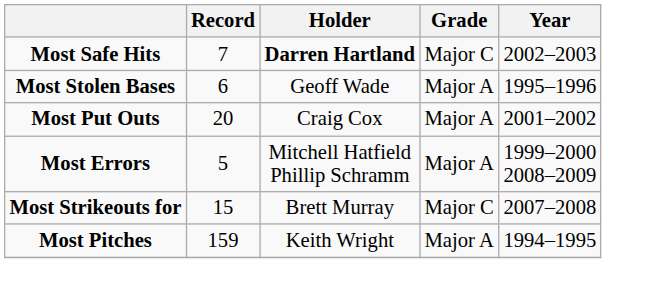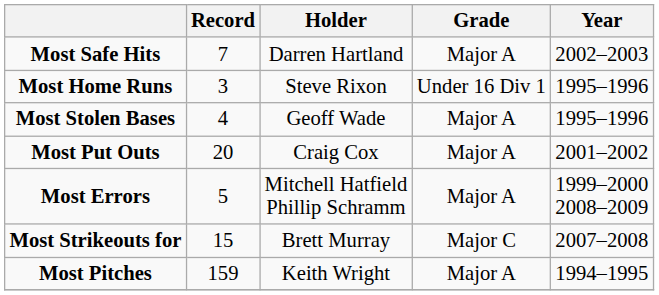Most Safe Hits | Holder: bold -> normal
Most Safe Hits | Grade: Major C -> Major A
+ row: Most Home Runs | 3 | Steve Rixon | Under 16 Div 1 | 1995–1996
Most Stolen Bases | Record: 6 -> 4
